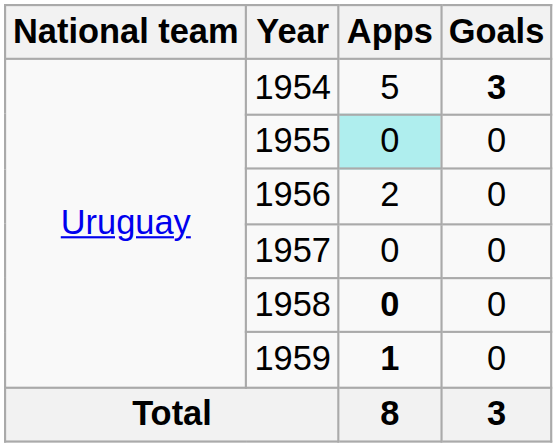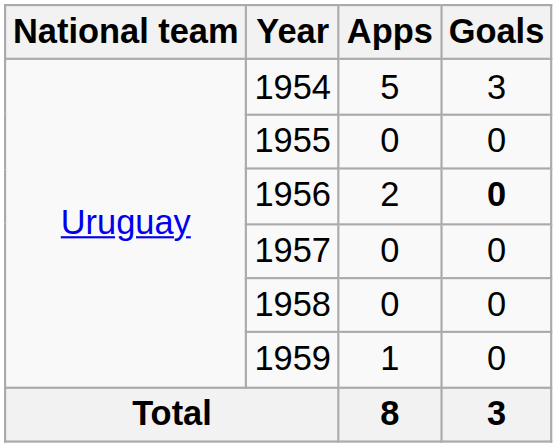1954 | Goals: bold -> normal
1955 | Apps: paleturquoise background -> no background
1956 | Goals: normal -> bold
1958 | Apps: bold -> normal
1959 | Apps: bold -> normal
